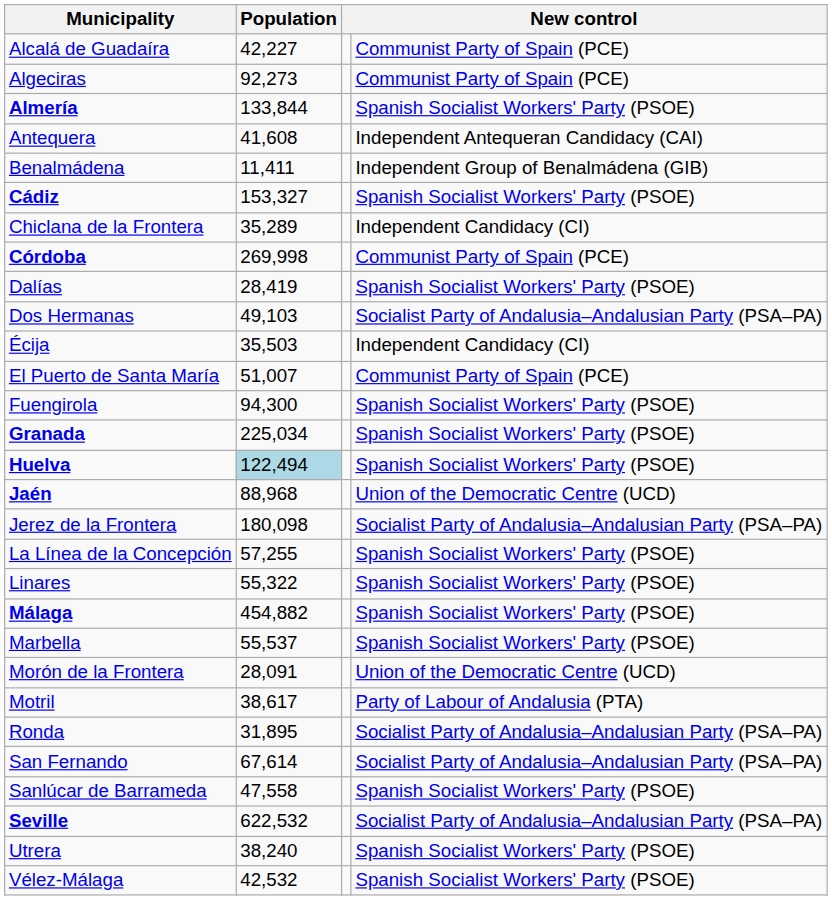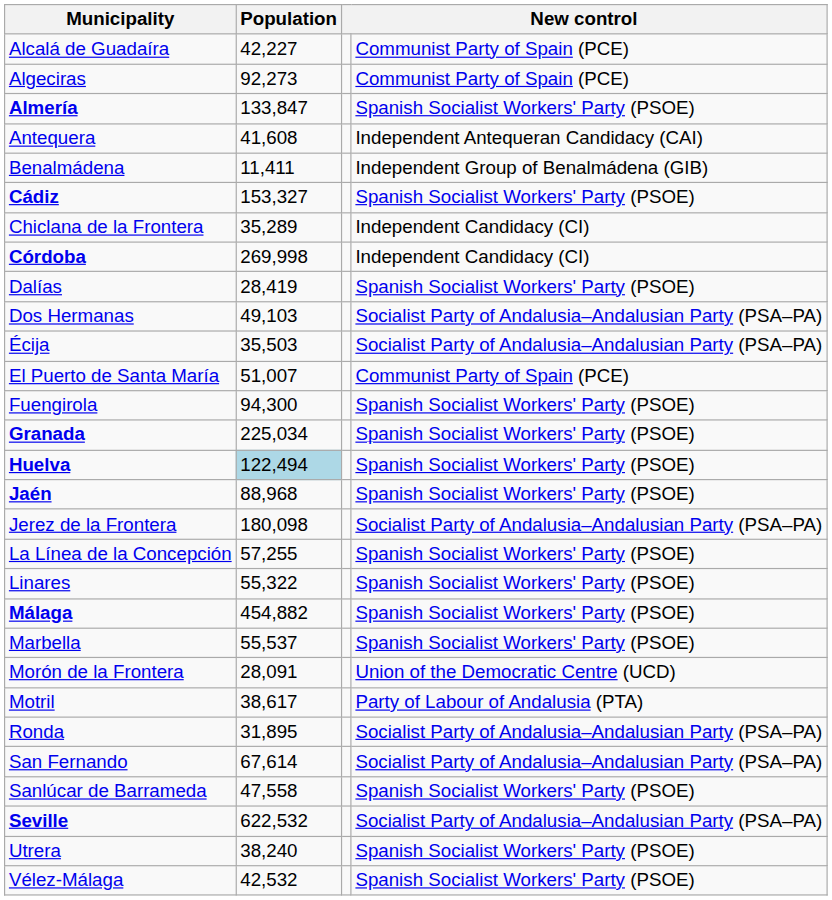Almería | Population: 133,844 -> 133,847
Córdoba | column 4: Communist Party of Spain (PCE) -> Independent Candidacy (CI)
Écija | column 4: Independent Candidacy (CI) -> Socialist Party of Andalusia–Andalusian Party (PSA–PA)
Jaén | column 4: Union of the Democratic Centre (UCD) -> Spanish Socialist Workers' Party (PSOE)
